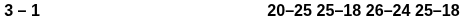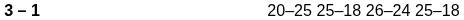row 1 | column 2: bold -> normal
